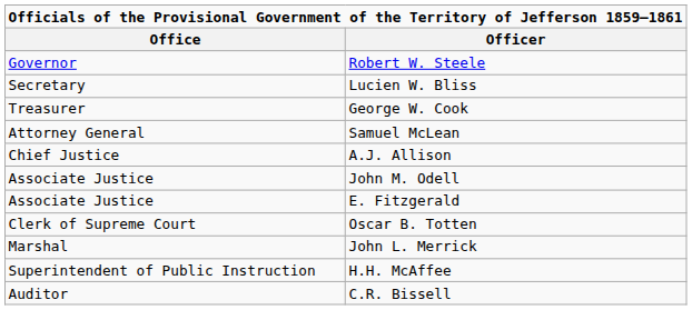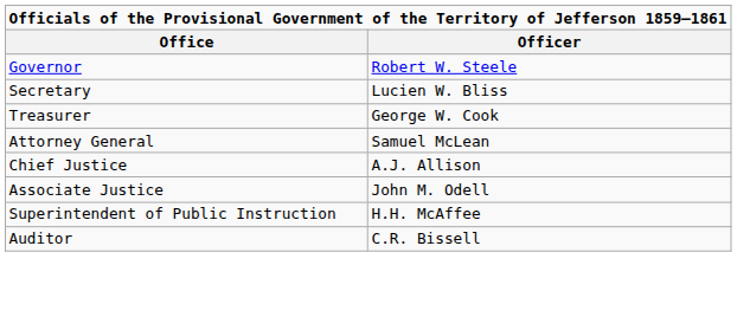- row: Associate Justice | E. Fitzgerald
- row: Clerk of Supreme Court | Oscar B. Totten
- row: Marshal | John L. Merrick
